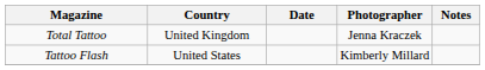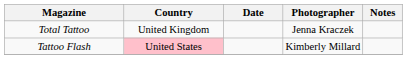Tattoo Flash | Country: no background -> pink background
